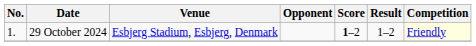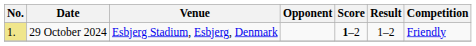29 October 2024 | No.: no background -> khaki background
29 October 2024 | Competition: lightyellow background -> no background
